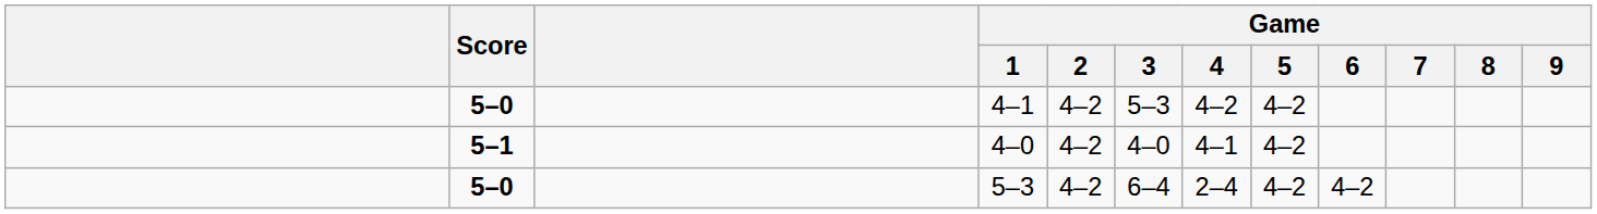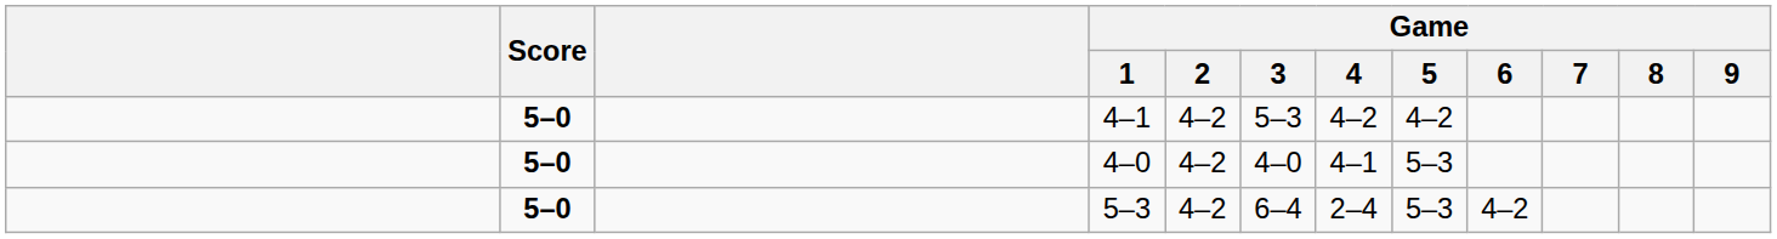row 4 | Score: 5–1 -> 5–0
row 4 | Game / 5: 4–2 -> 5–3
row 5 | Game / 5: 4–2 -> 5–3
